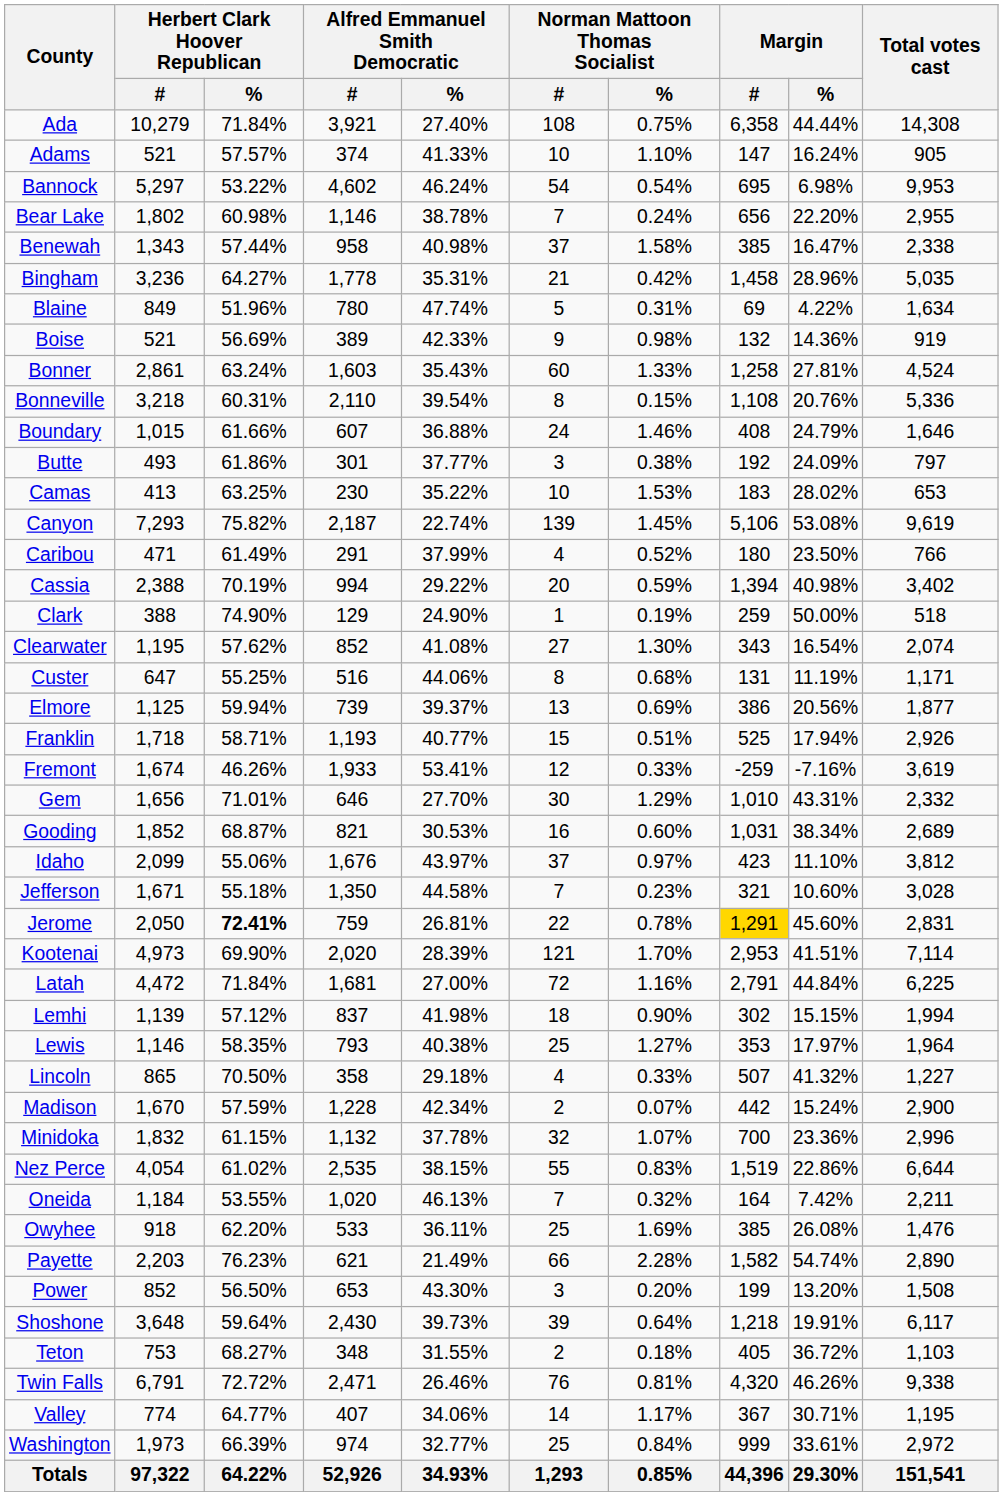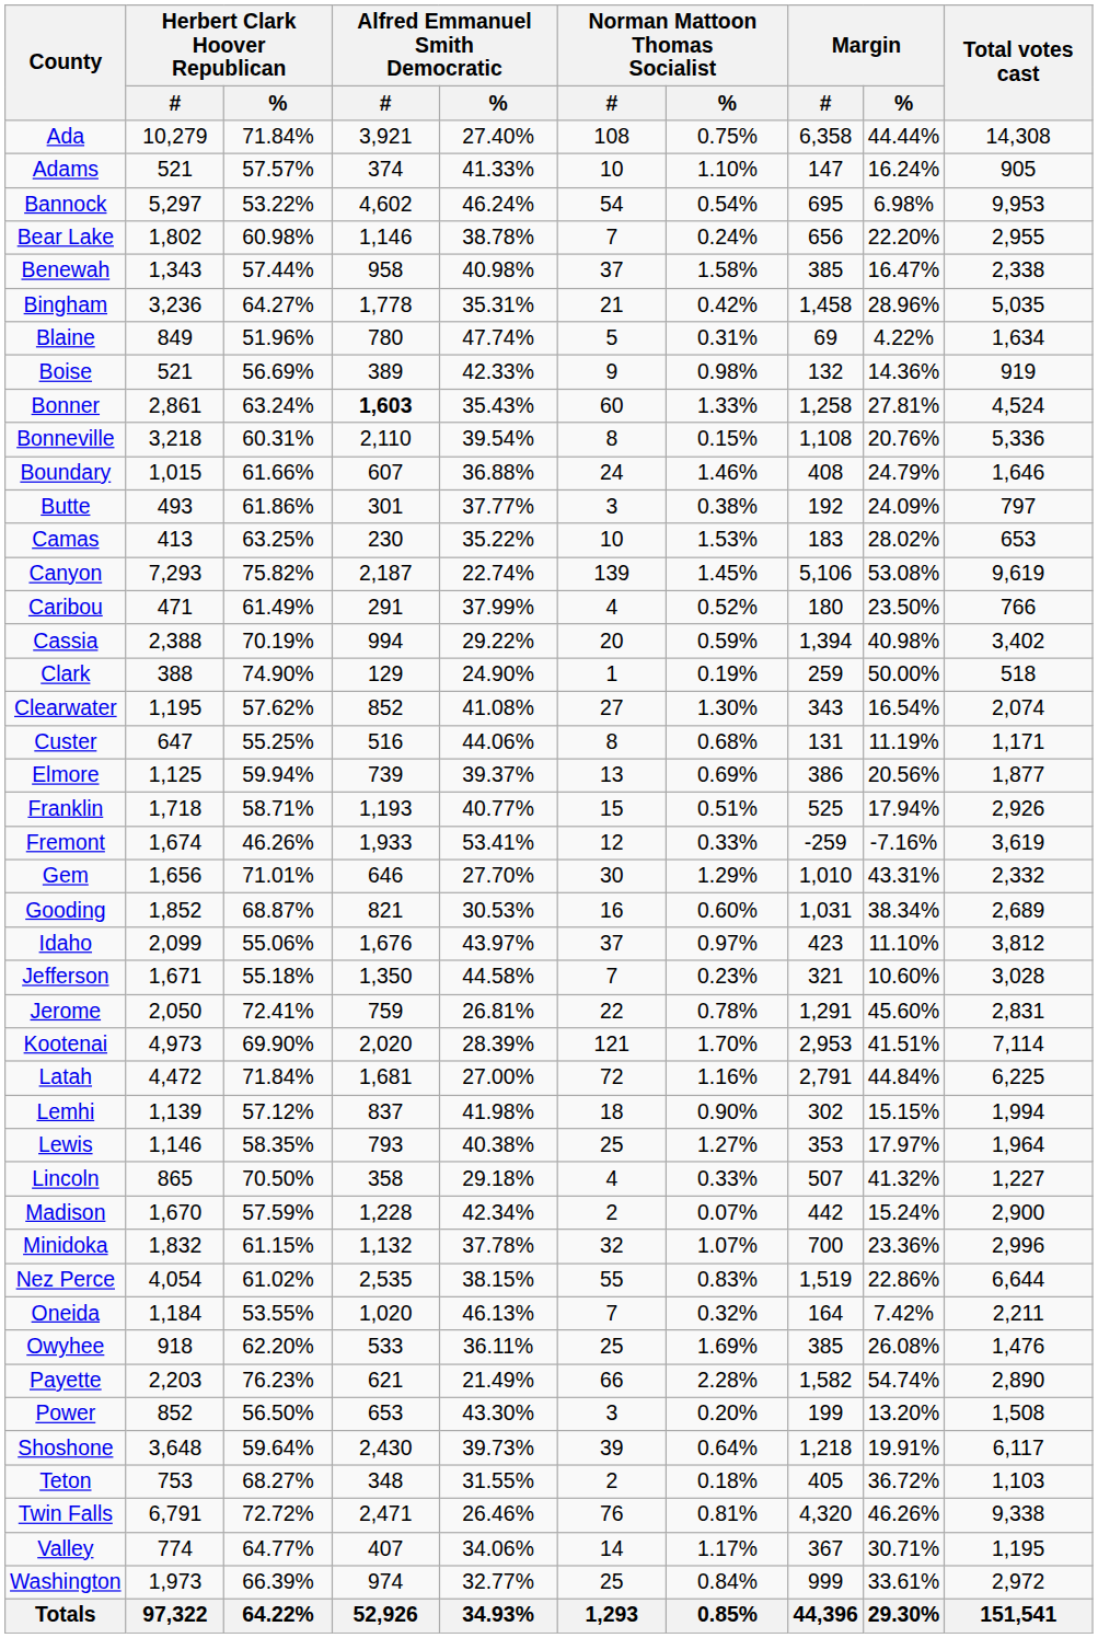Bonner | Alfred Emmanuel Smith Democratic / #: normal -> bold
Jerome | Herbert Clark Hoover Republican / %: bold -> normal
Jerome | Margin / #: gold background -> no background
